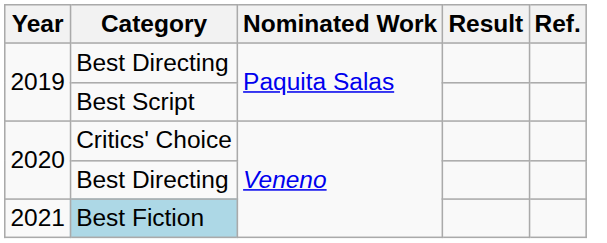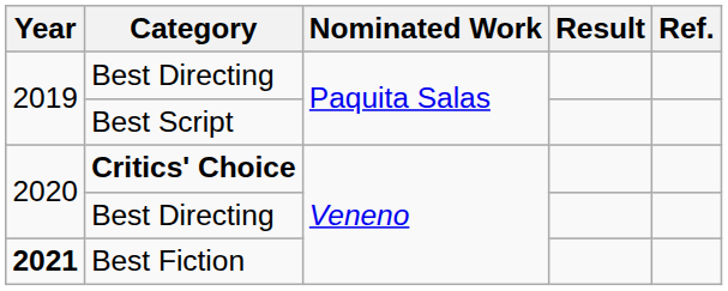Critics' Choice | Category: normal -> bold
Best Fiction | Year: normal -> bold
Best Fiction | Category: lightblue background -> no background
